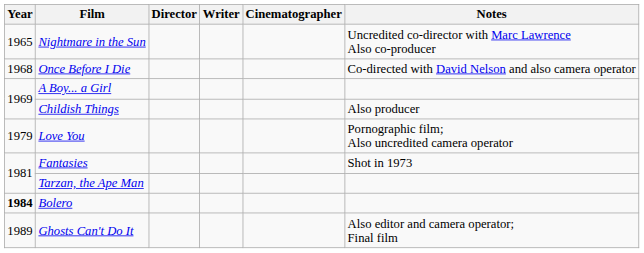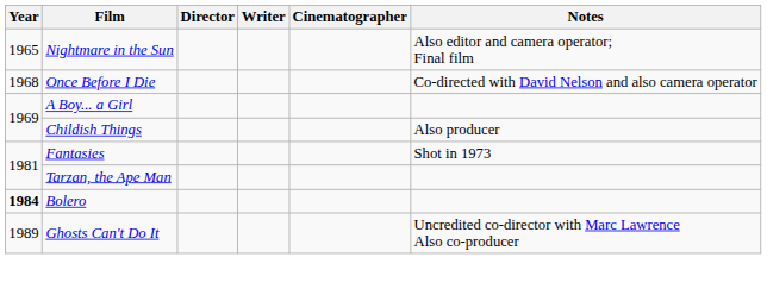Nightmare in the Sun | Notes: Uncredited co-director with Marc Lawrence Also co-producer -> Also editor and camera operator; Final film
- row: 1979 | Love You | Pornographic film; Also uncredited camera operator
Ghosts Can't Do It | Notes: Also editor and camera operator; Final film -> Uncredited co-director with Marc Lawrence Also co-producer
